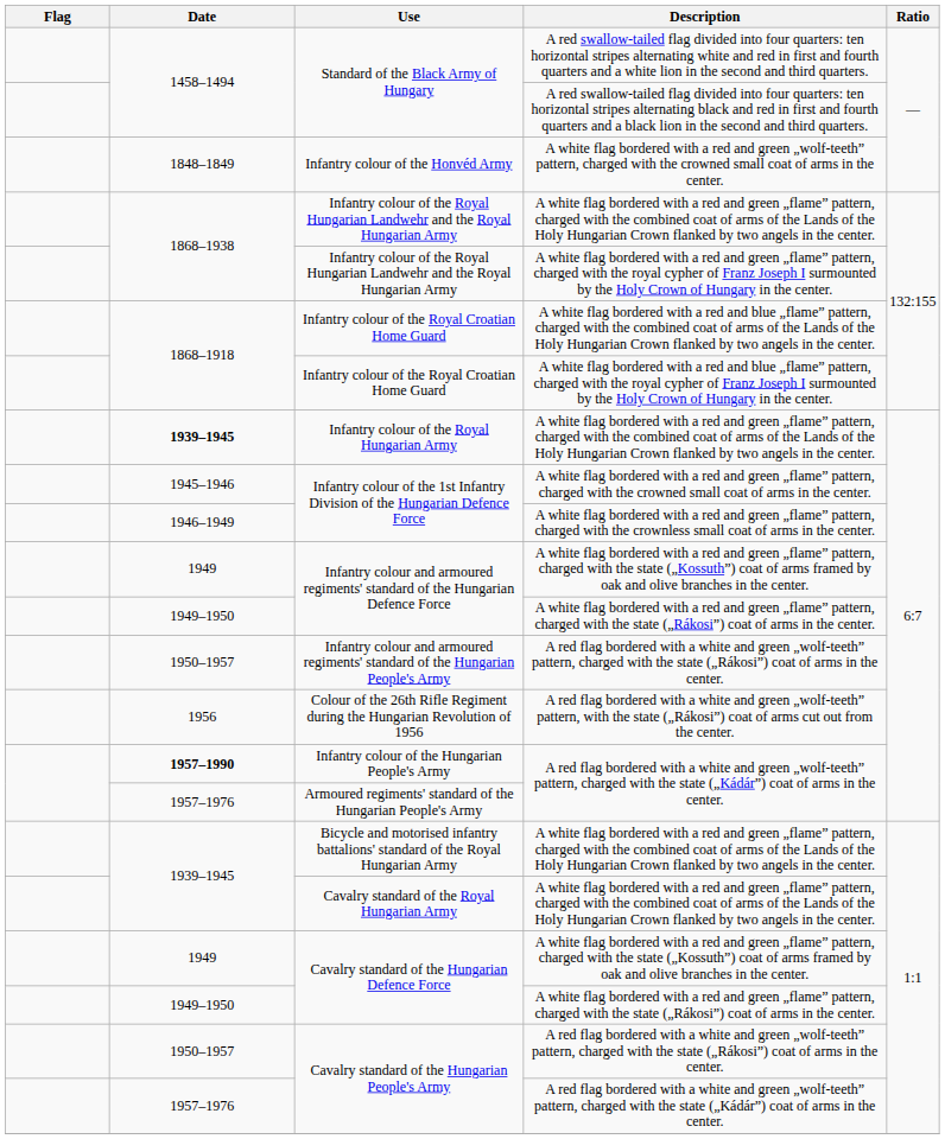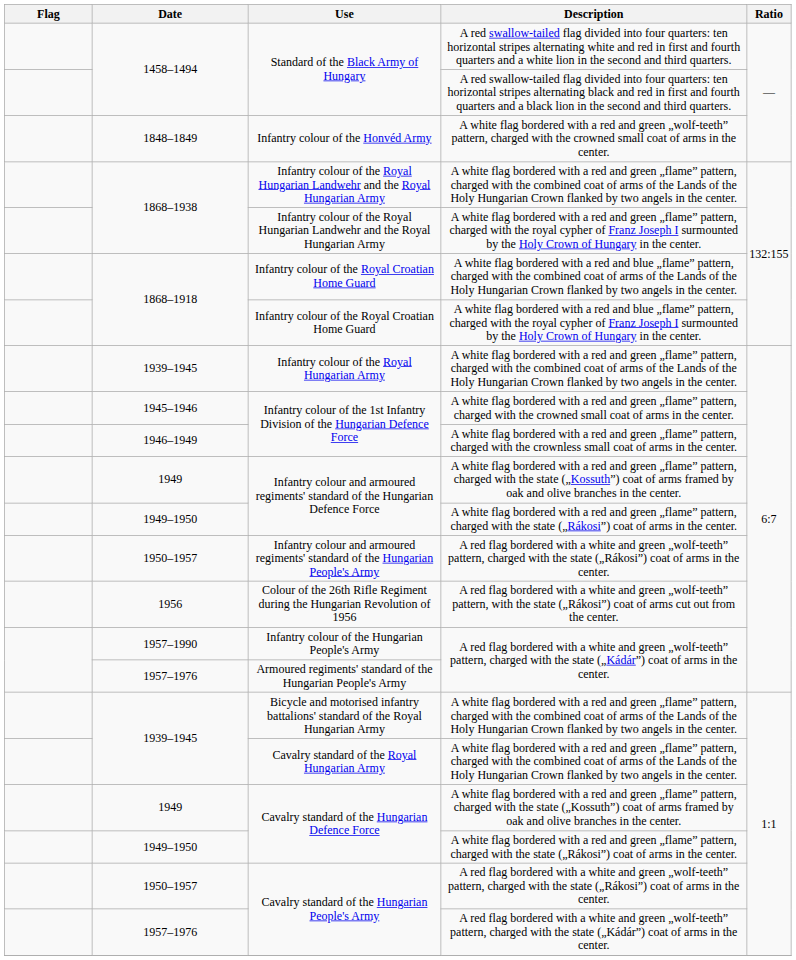Infantry colour of the Royal Hungarian Army | Date: bold -> normal
Infantry colour of the Hungarian People's Army | Date: bold -> normal
